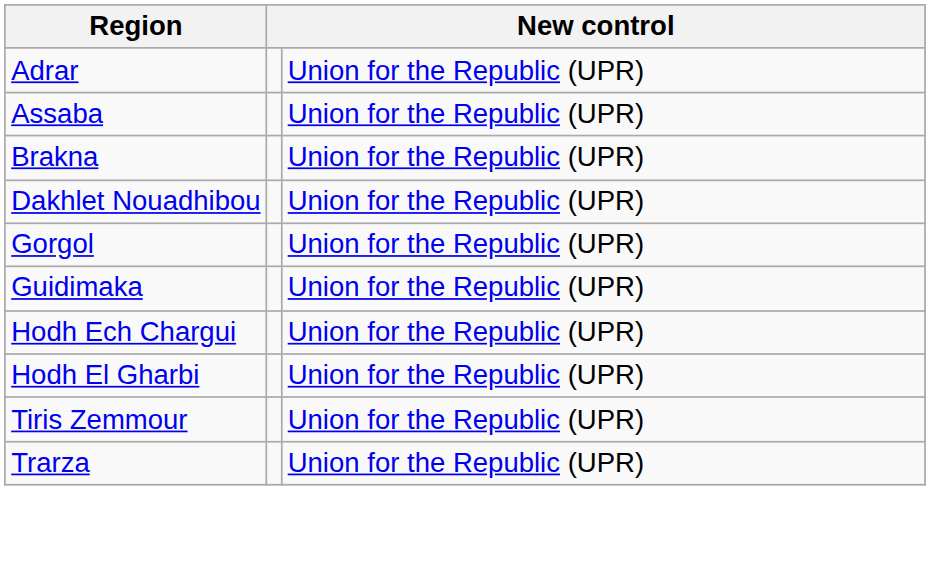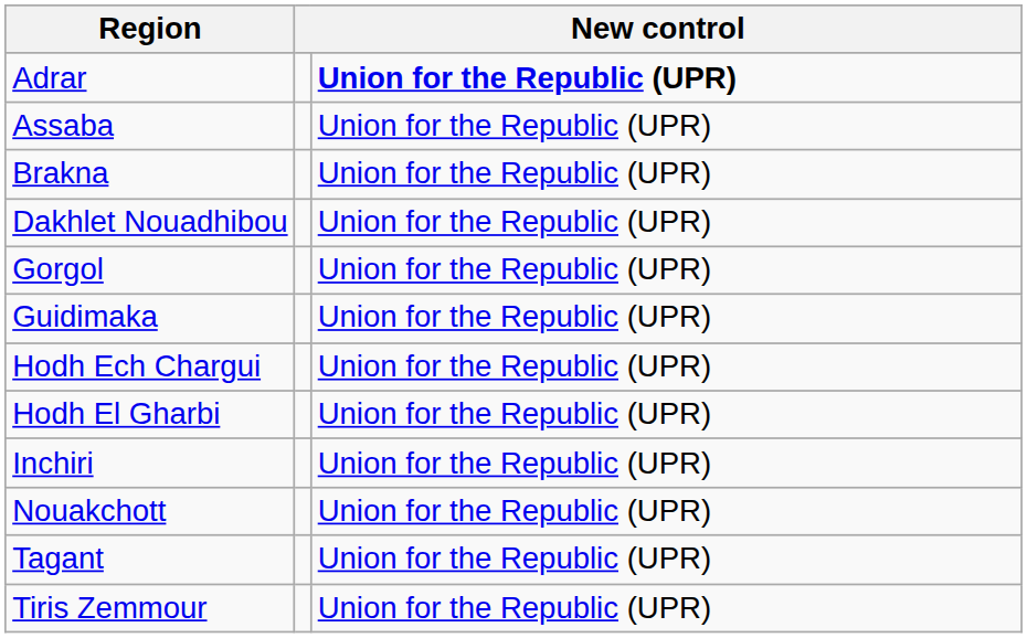Adrar | column 3: normal -> bold
+ row: Inchiri | Union for the Republic (UPR)
+ row: Nouakchott | Union for the Republic (UPR)
+ row: Tagant | Union for the Republic (UPR)
- row: Trarza | Union for the Republic (UPR)
